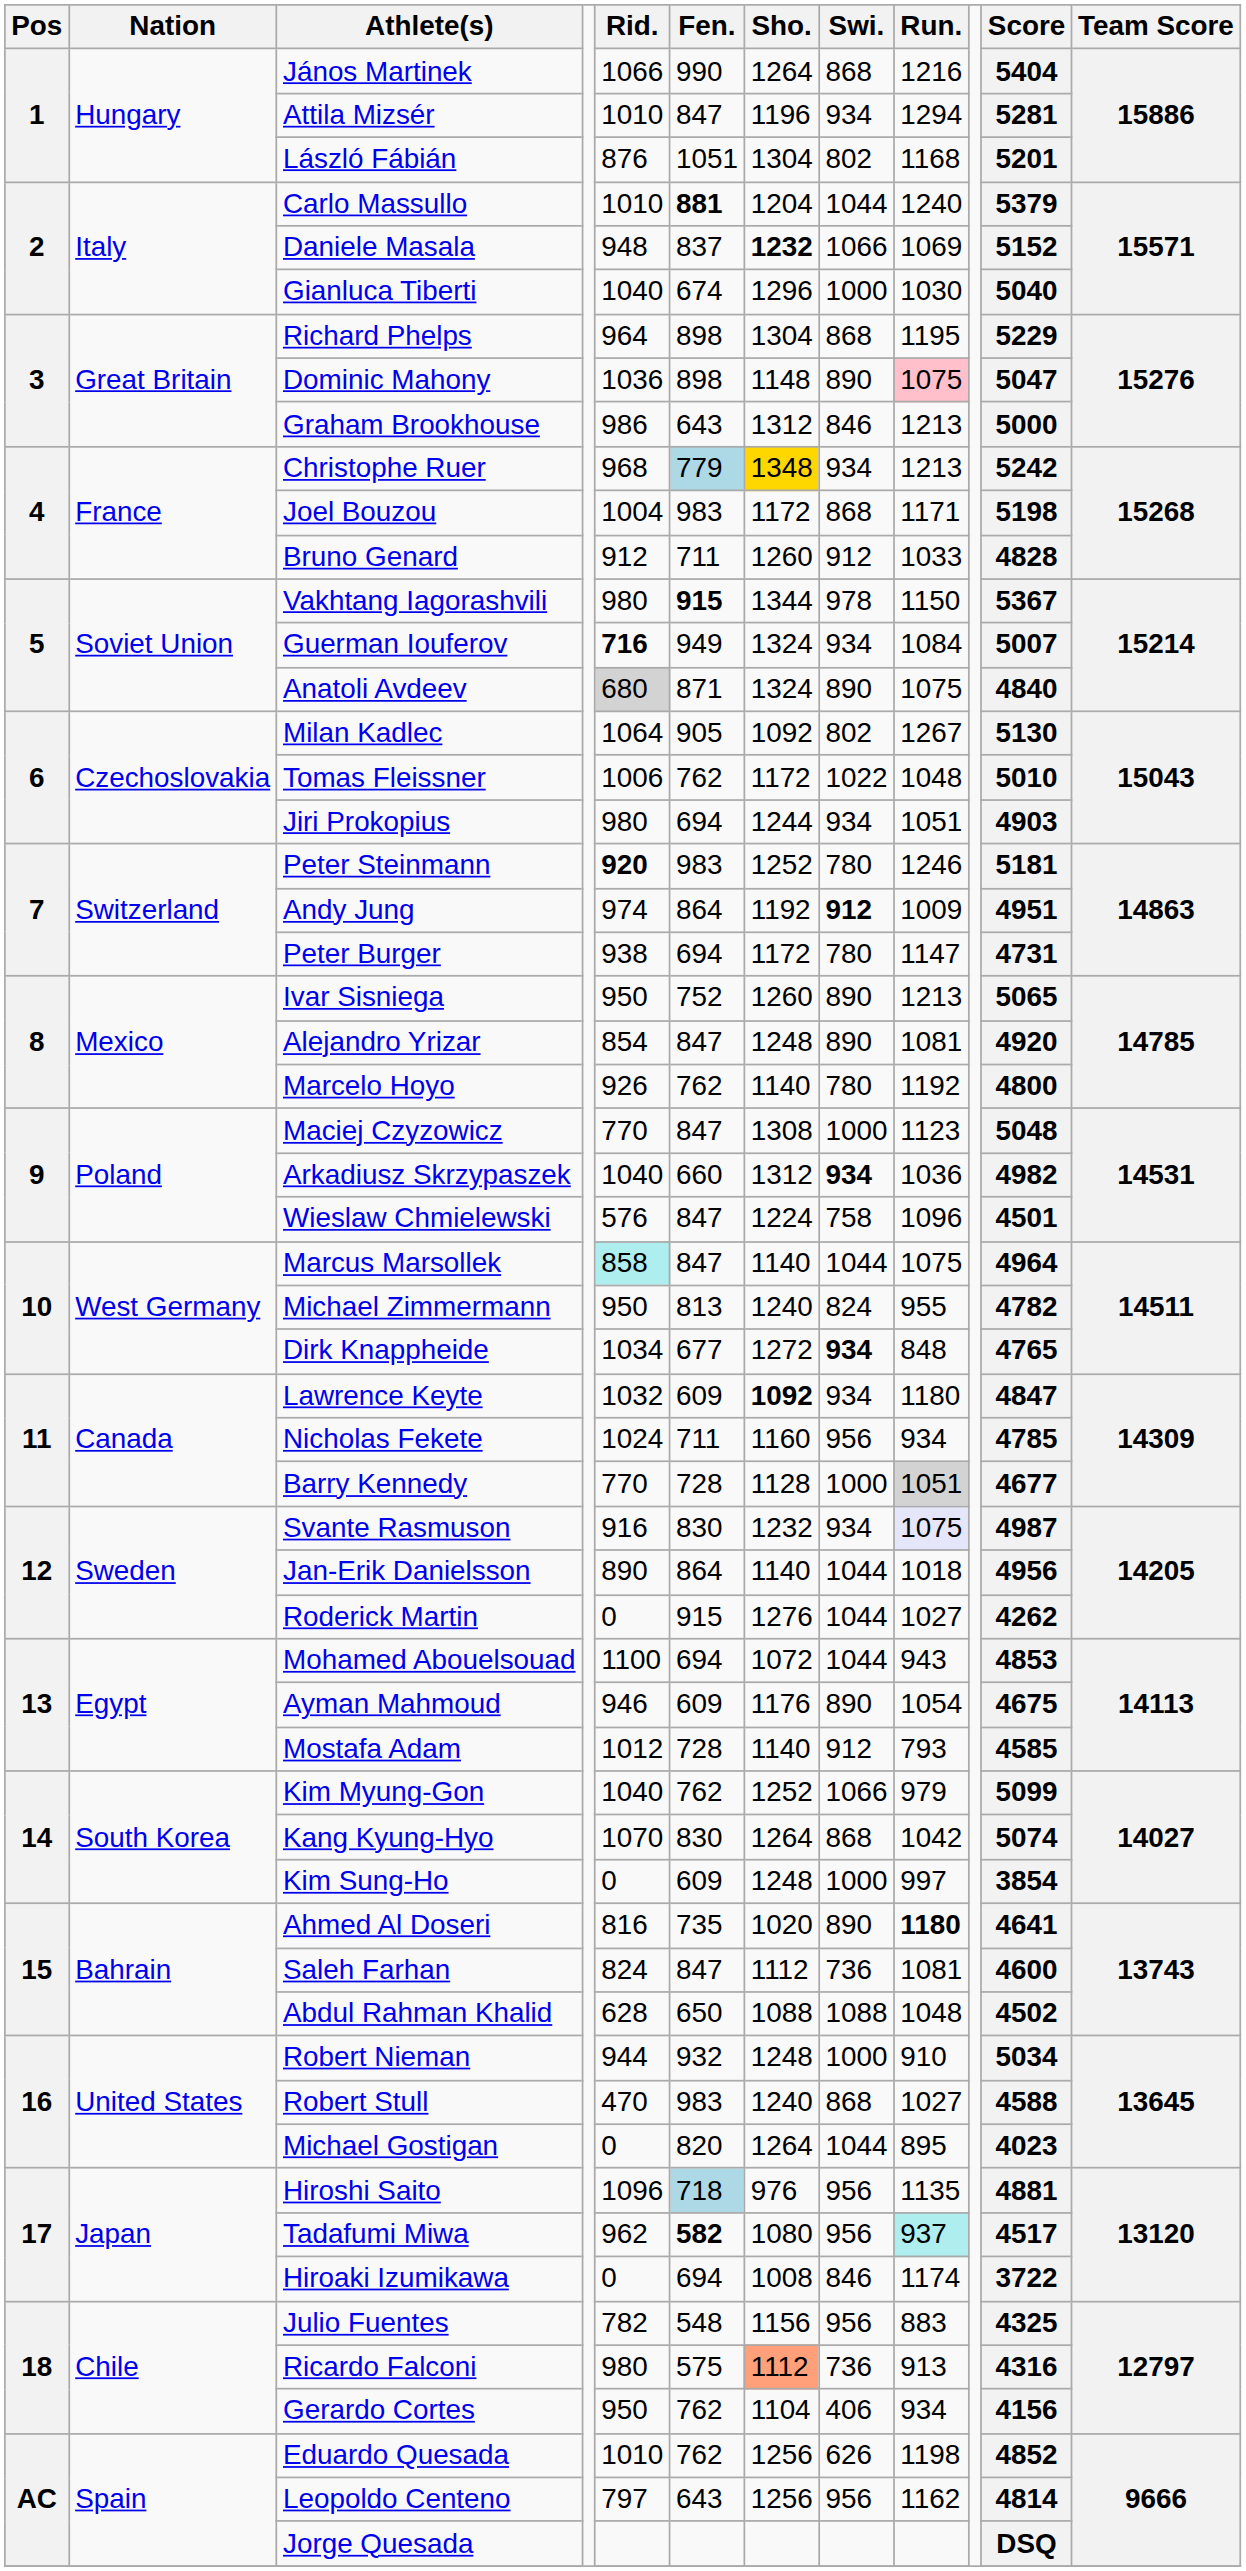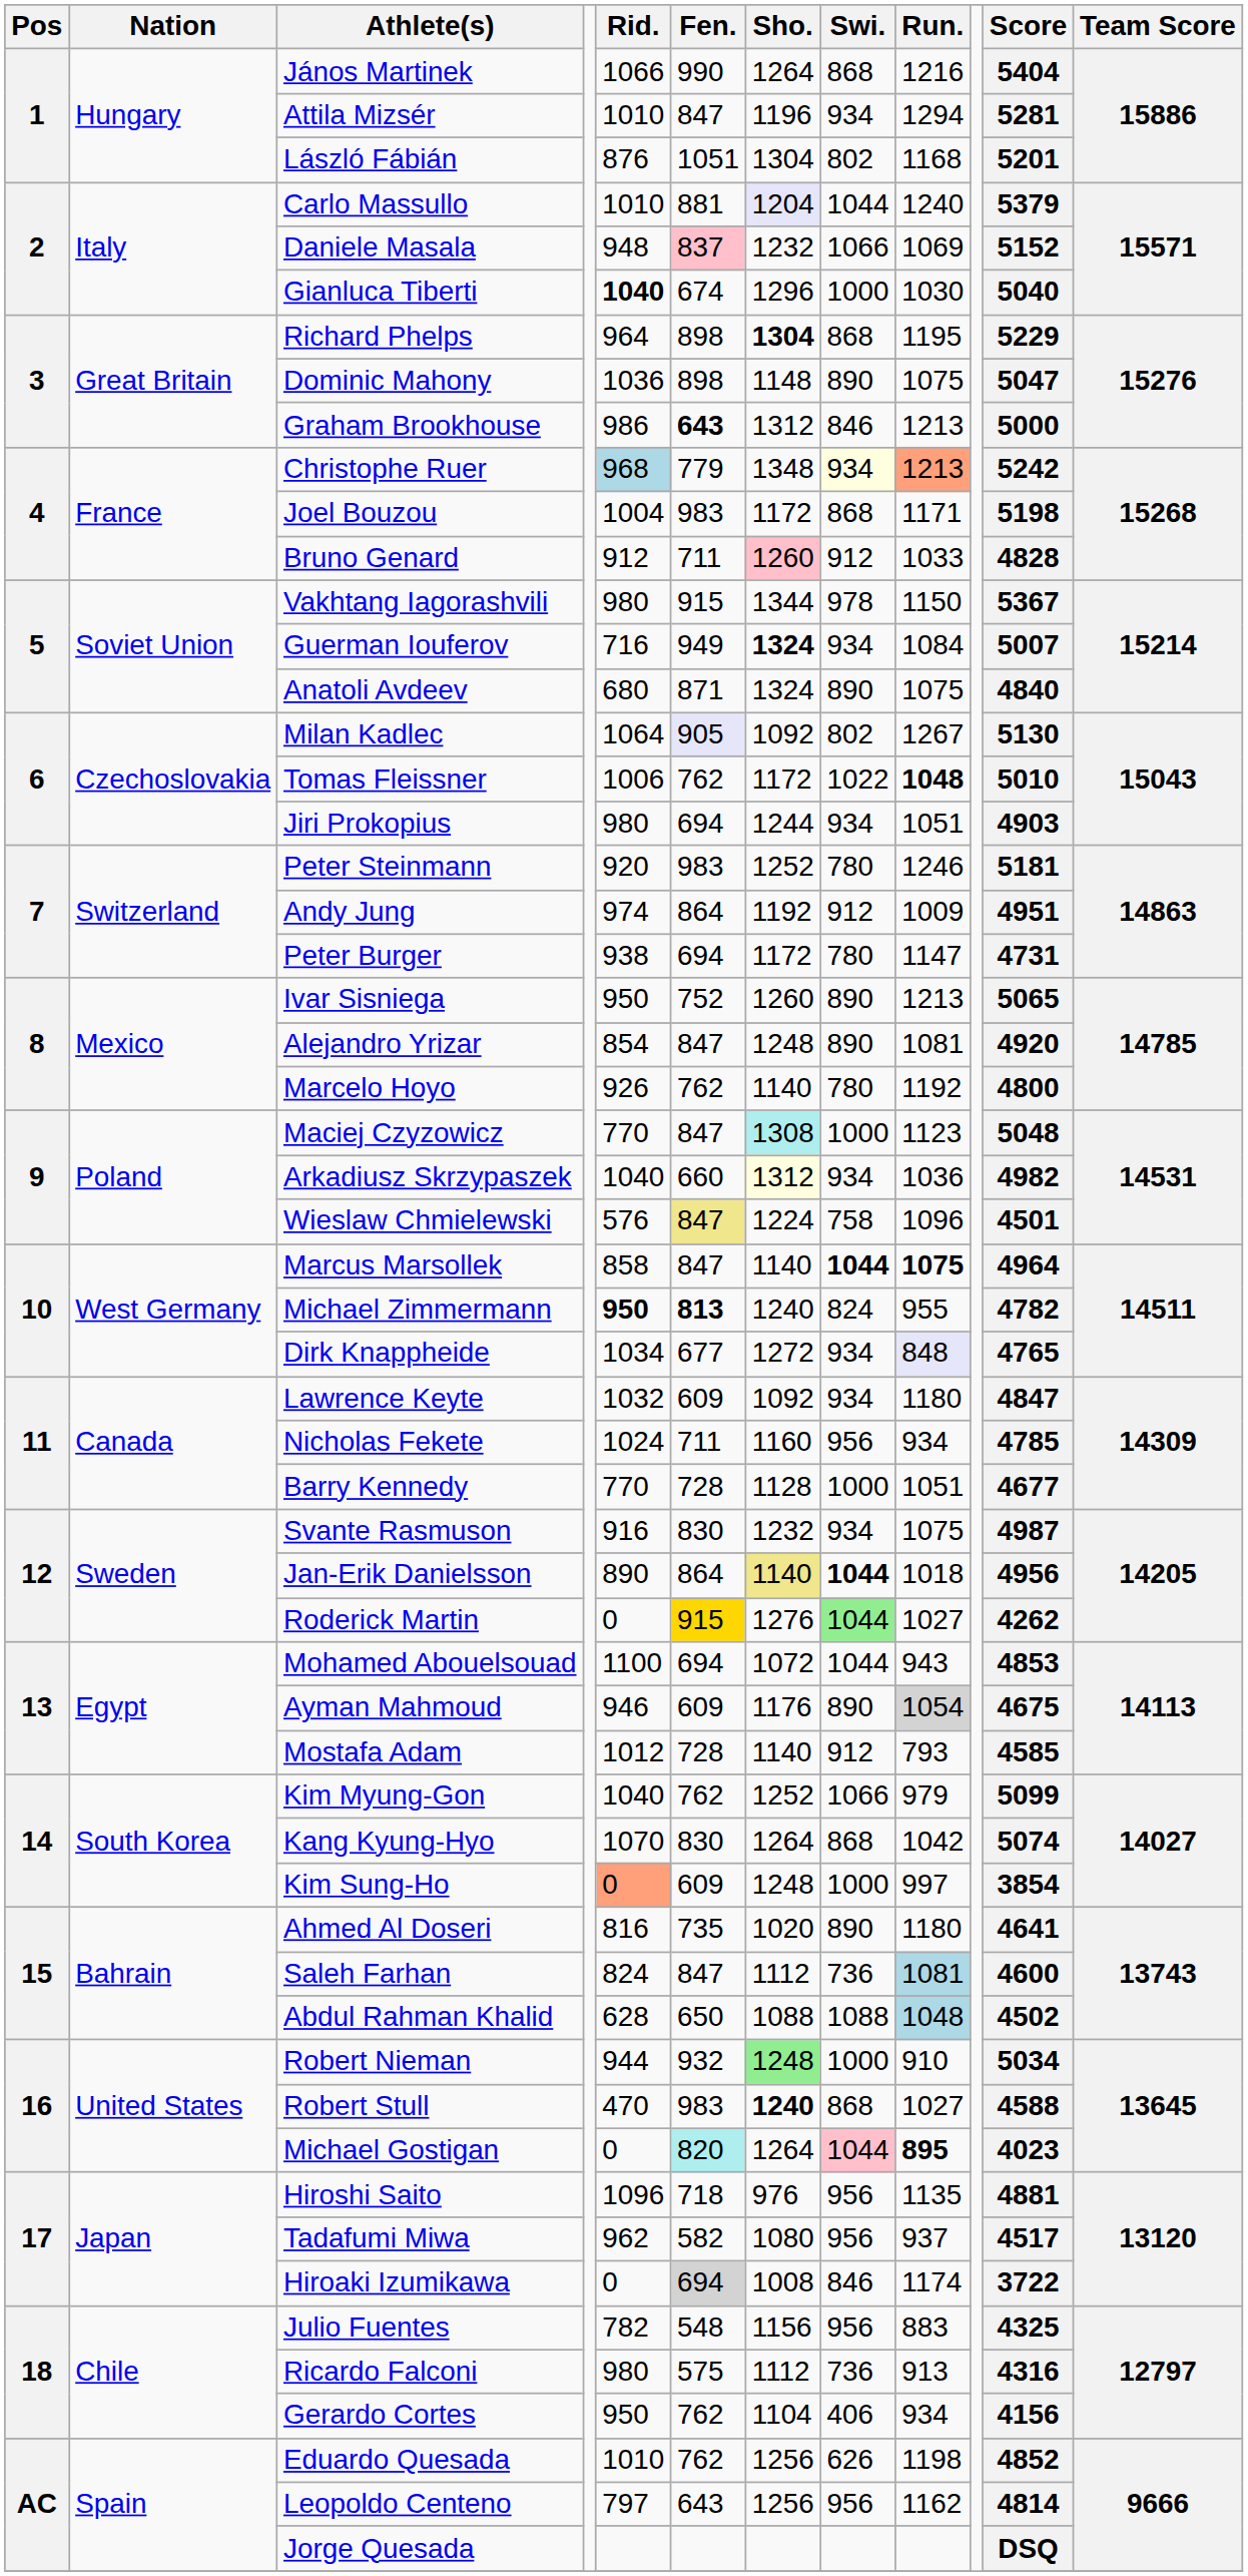Carlo Massullo | Fen.: bold -> normal
Carlo Massullo | Sho.: no background -> lavender background
Daniele Masala | Fen.: no background -> pink background
Daniele Masala | Sho.: bold -> normal
Gianluca Tiberti | Rid.: normal -> bold
Richard Phelps | Sho.: normal -> bold
Dominic Mahony | Run.: pink background -> no background
Graham Brookhouse | Fen.: normal -> bold
Christophe Ruer | Rid.: no background -> lightblue background
Christophe Ruer | Fen.: lightblue background -> no background
Christophe Ruer | Sho.: gold background -> no background
Christophe Ruer | Swi.: no background -> lightyellow background
Christophe Ruer | Run.: no background -> lightsalmon background
Bruno Genard | Sho.: no background -> pink background
Vakhtang Iagorashvili | Fen.: bold -> normal
Guerman Iouferov | Rid.: bold -> normal
Guerman Iouferov | Sho.: normal -> bold
Anatoli Avdeev | Rid.: lightgrey background -> no background
Milan Kadlec | Fen.: no background -> lavender background
Tomas Fleissner | Run.: normal -> bold
Peter Steinmann | Rid.: bold -> normal
Andy Jung | Swi.: bold -> normal
Maciej Czyzowicz | Sho.: no background -> paleturquoise background
Arkadiusz Skrzypaszek | Sho.: no background -> lightyellow background
Arkadiusz Skrzypaszek | Swi.: bold -> normal
Wieslaw Chmielewski | Fen.: no background -> khaki background
Marcus Marsollek | Rid.: paleturquoise background -> no background
Marcus Marsollek | Swi.: normal -> bold
Marcus Marsollek | Run.: normal -> bold
Michael Zimmermann | Rid.: normal -> bold
Michael Zimmermann | Fen.: normal -> bold
Dirk Knappheide | Swi.: bold -> normal
Dirk Knappheide | Run.: no background -> lavender background
Lawrence Keyte | Sho.: bold -> normal
Barry Kennedy | Run.: lightgrey background -> no background
Svante Rasmuson | Run.: lavender background -> no background
Jan-Erik Danielsson | Sho.: no background -> khaki background
Jan-Erik Danielsson | Swi.: normal -> bold
Roderick Martin | Fen.: no background -> gold background
Roderick Martin | Swi.: no background -> lightgreen background
Ayman Mahmoud | Run.: no background -> lightgrey background
Kim Sung-Ho | Rid.: no background -> lightsalmon background
Ahmed Al Doseri | Run.: bold -> normal
Saleh Farhan | Run.: no background -> lightblue background
Abdul Rahman Khalid | Run.: no background -> lightblue background
Robert Nieman | Sho.: no background -> lightgreen background
Robert Stull | Sho.: normal -> bold
Michael Gostigan | Fen.: no background -> paleturquoise background
Michael Gostigan | Swi.: no background -> pink background
Michael Gostigan | Run.: normal -> bold
Hiroshi Saito | Fen.: lightblue background -> no background
Tadafumi Miwa | Fen.: bold -> normal
Tadafumi Miwa | Run.: paleturquoise background -> no background
Hiroaki Izumikawa | Fen.: no background -> lightgrey background
Ricardo Falconi | Sho.: lightsalmon background -> no background
